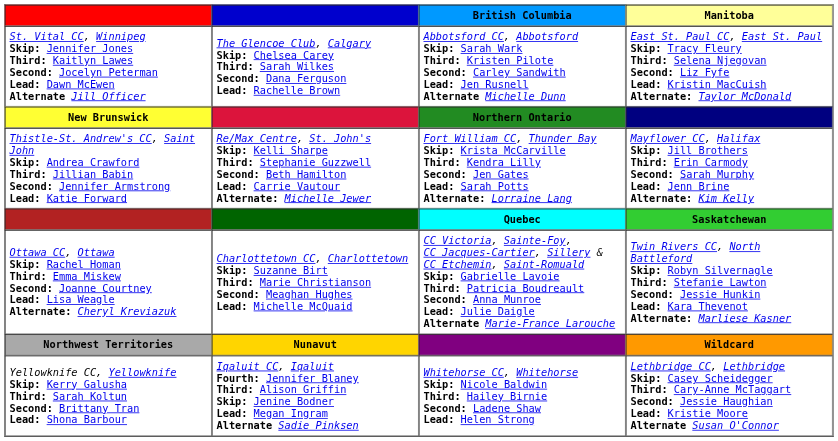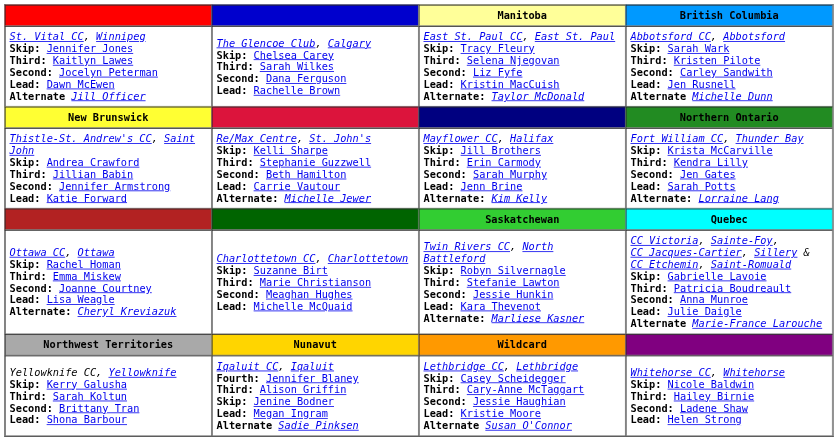columns swapped: British Columbia <-> Manitoba
